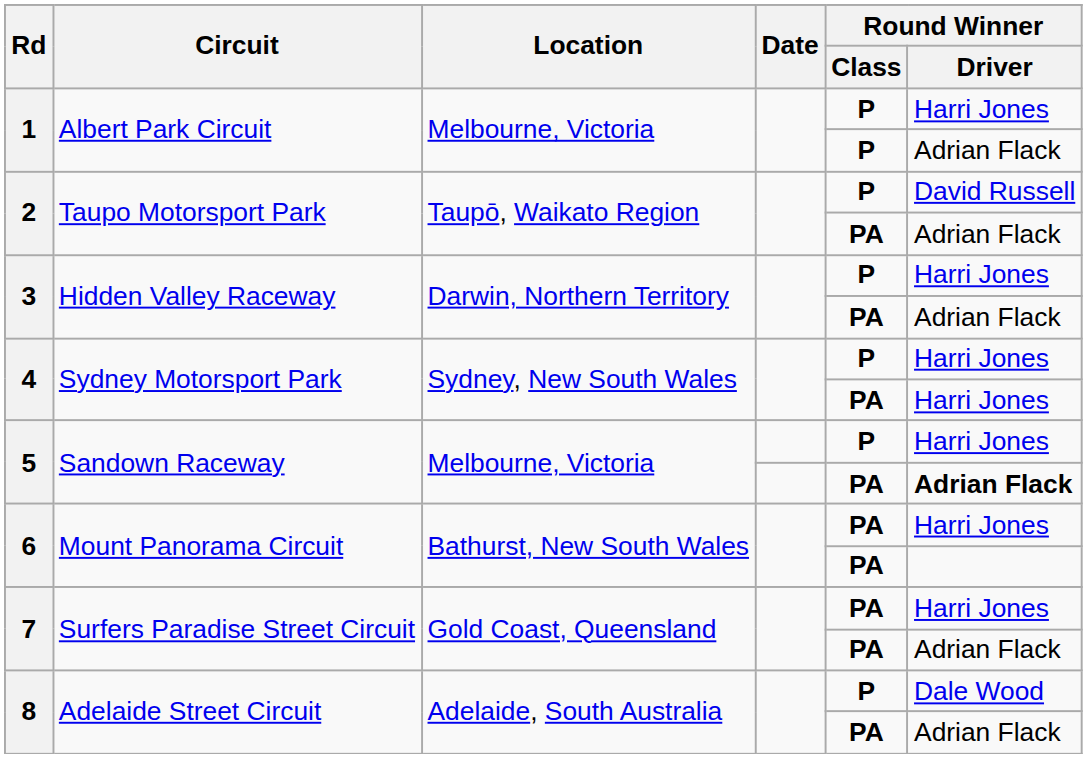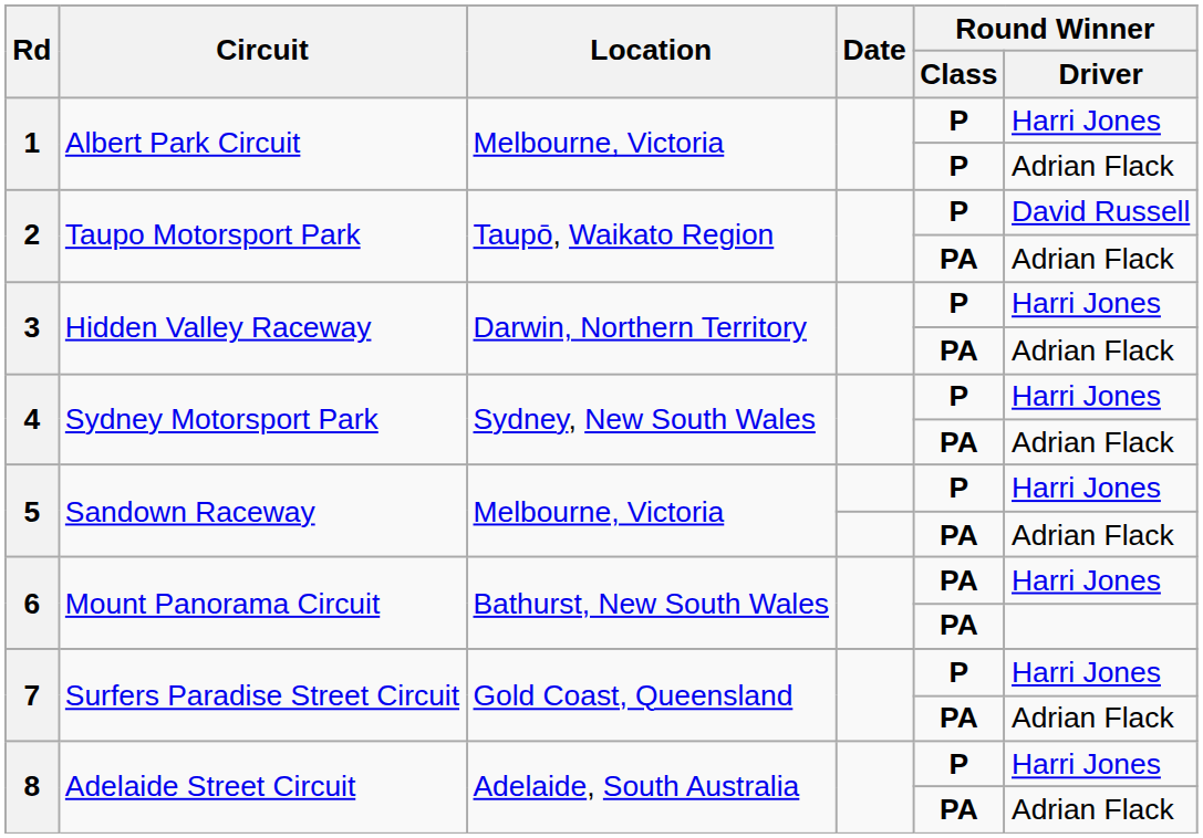row 10 | Round Winner / Driver: Harri Jones -> Adrian Flack
row 12 | Round Winner / Driver: bold -> normal
row 15 | Round Winner / Class: PA -> P
row 17 | Round Winner / Driver: Dale Wood -> Harri Jones
